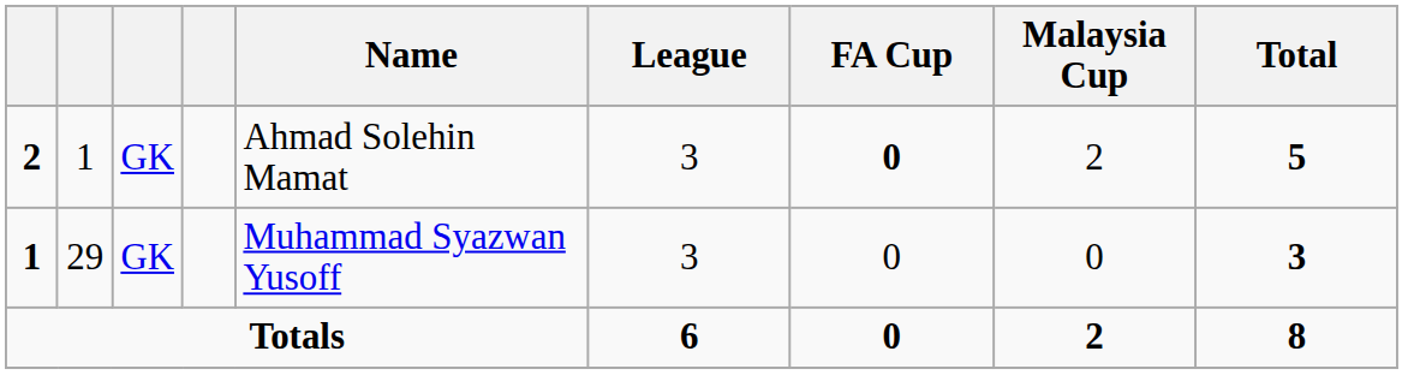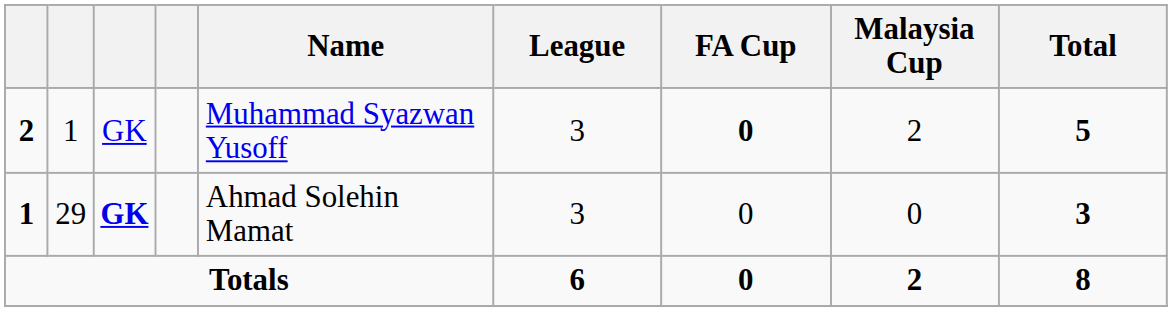row 2 | Name: Ahmad Solehin Mamat -> Muhammad Syazwan Yusoff
row 3 | column 3: normal -> bold
row 3 | Name: Muhammad Syazwan Yusoff -> Ahmad Solehin Mamat
